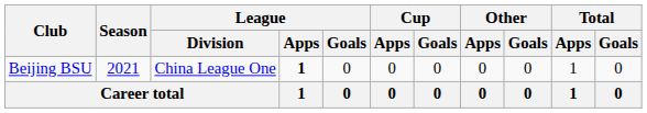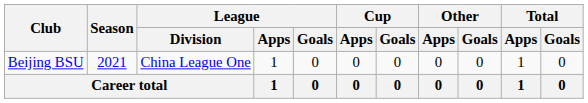Beijing BSU | League / Apps: bold -> normal
